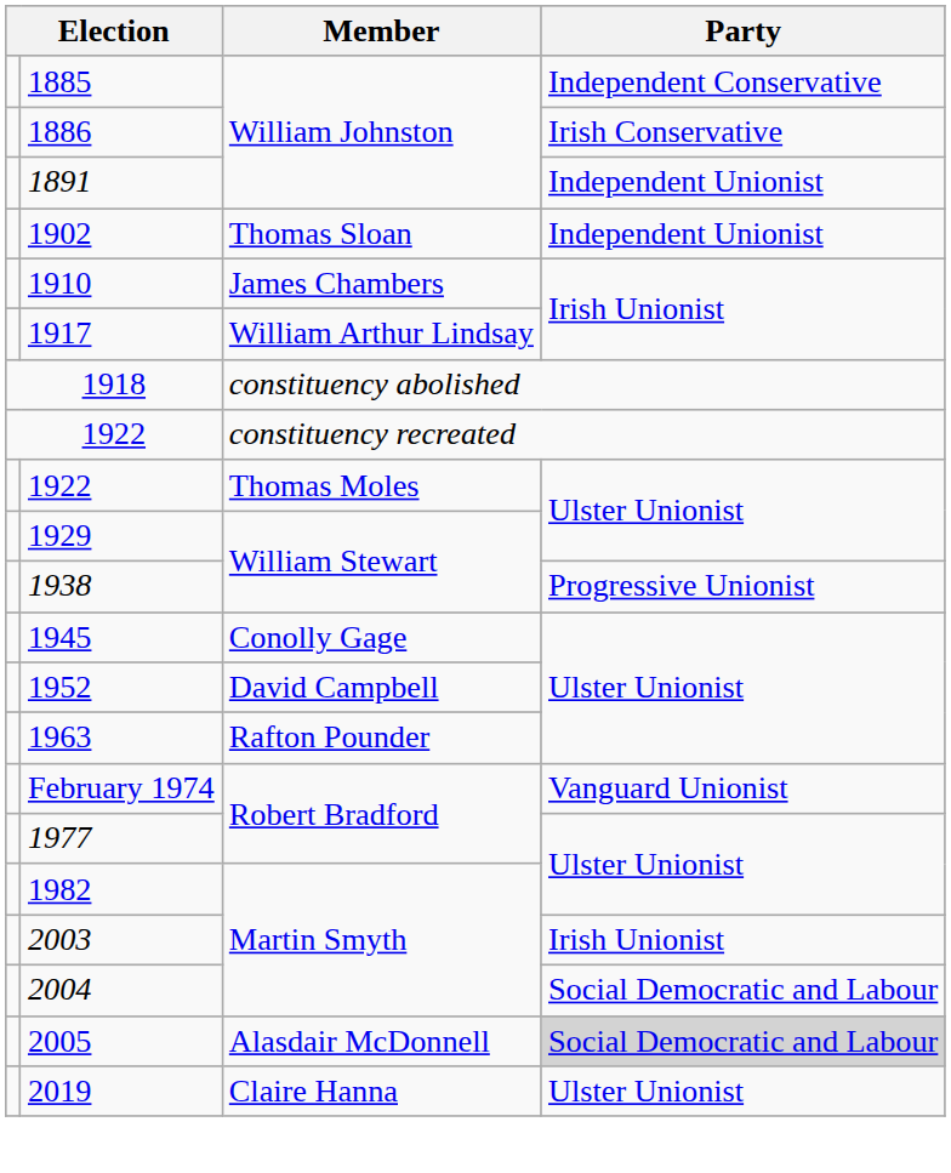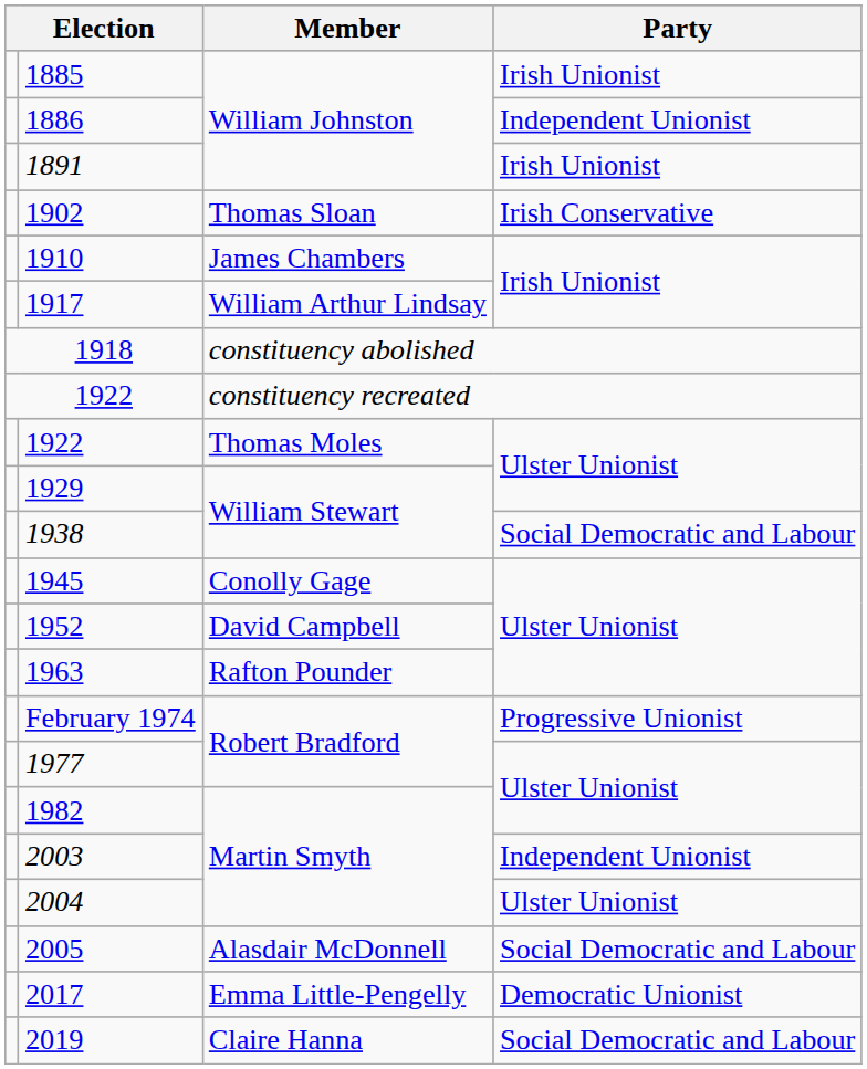1885 | Party: Independent Conservative -> Irish Unionist
1886 | Party: Irish Conservative -> Independent Unionist
1891 | Party: Independent Unionist -> Irish Unionist
1902 | Party: Independent Unionist -> Irish Conservative
1938 | Party: Progressive Unionist -> Social Democratic and Labour
February 1974 | Party: Vanguard Unionist -> Progressive Unionist
2003 | Party: Irish Unionist -> Independent Unionist
2004 | Party: Social Democratic and Labour -> Ulster Unionist
2005 | Party: lightgrey background -> no background
+ row: 2017 | Emma Little-Pengelly | Democratic Unionist
2019 | Party: Ulster Unionist -> Social Democratic and Labour
